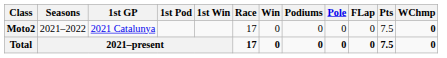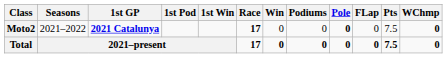Moto2 | 1st GP: normal -> bold
Moto2 | Race: normal -> bold
Moto2 | Pole: normal -> bold
